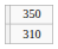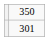row 2 | column 2: 310 -> 301
